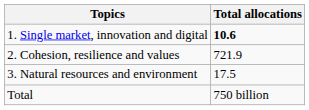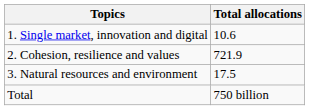1. Single market, innovation and digital | Total allocations: bold -> normal
